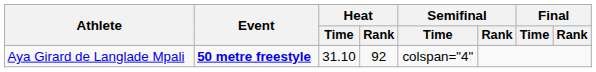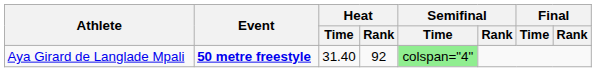Aya Girard de Langlade Mpali | Heat / Time: 31.10 -> 31.40
Aya Girard de Langlade Mpali | Semifinal / Time: no background -> lightgreen background
